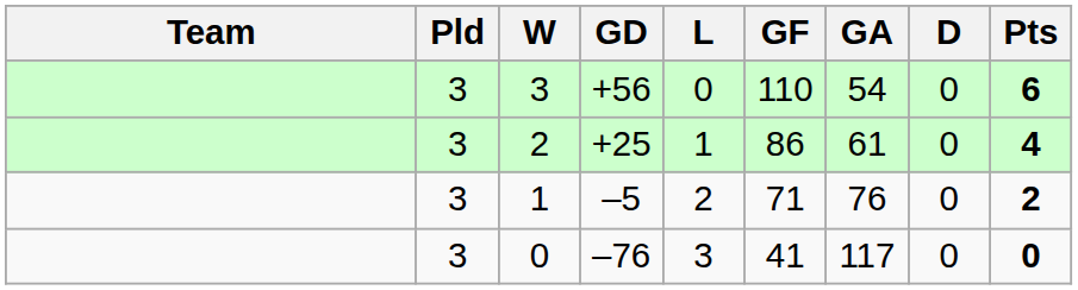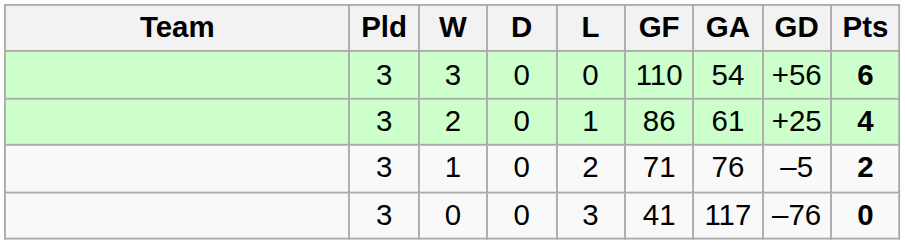columns swapped: D <-> GD
